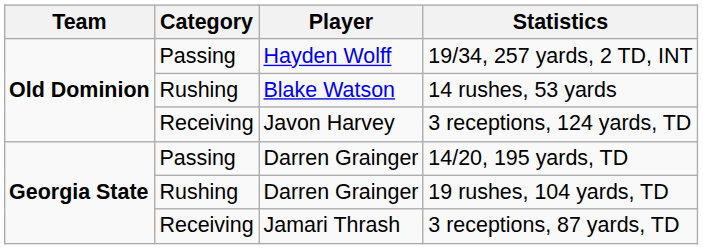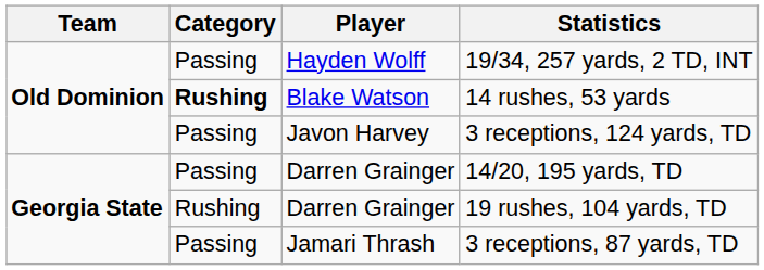14 rushes, 53 yards | Category: normal -> bold
3 receptions, 124 yards, TD | Category: Receiving -> Passing
3 receptions, 87 yards, TD | Category: Receiving -> Passing
